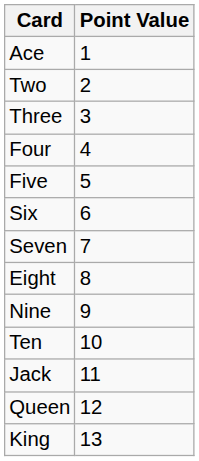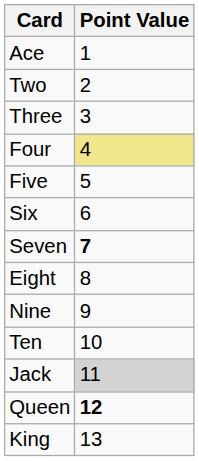Four | Point Value: no background -> khaki background
Seven | Point Value: normal -> bold
Jack | Point Value: no background -> lightgrey background
Queen | Point Value: normal -> bold
